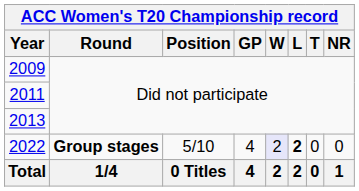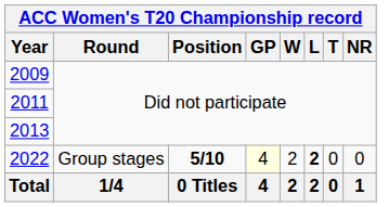2022 | Round: bold -> normal
2022 | Position: normal -> bold
2022 | GP: no background -> lightyellow background
2022 | W: lavender background -> no background
